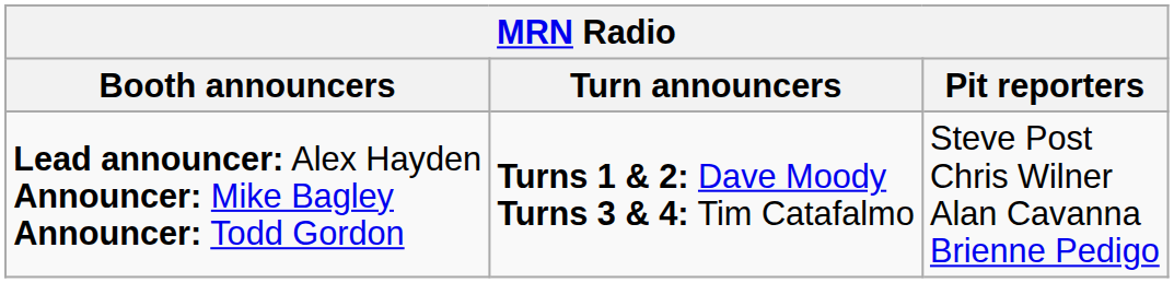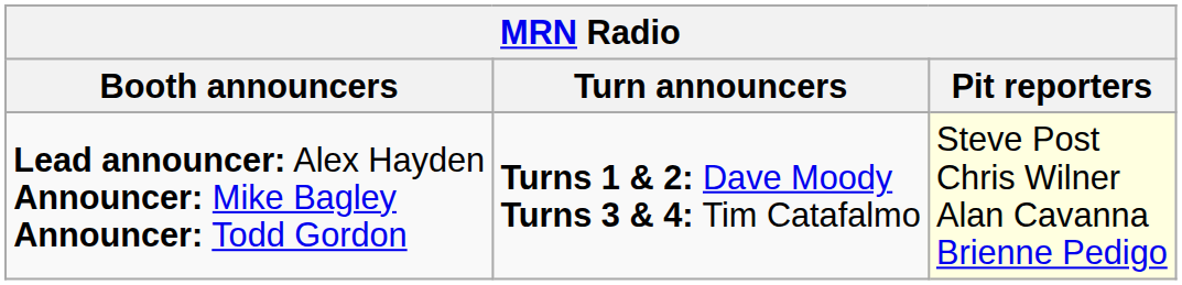row 3 | Pit reporters: no background -> lightyellow background
